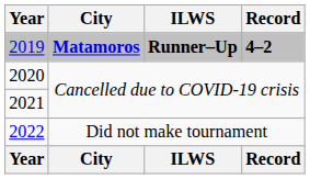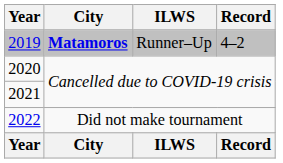2019 | ILWS: bold -> normal
2019 | Record: bold -> normal
